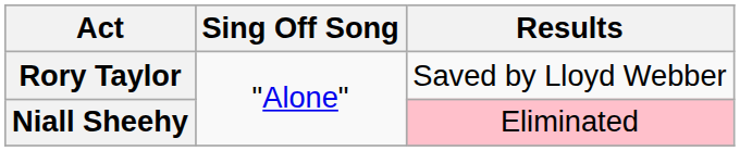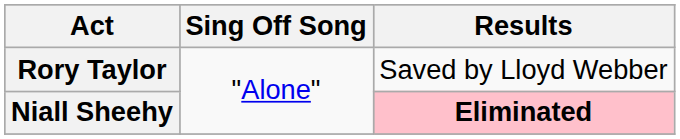Niall Sheehy | Results: normal -> bold
